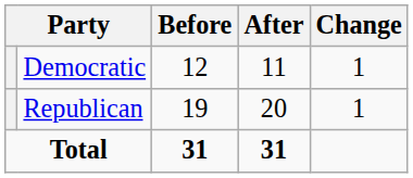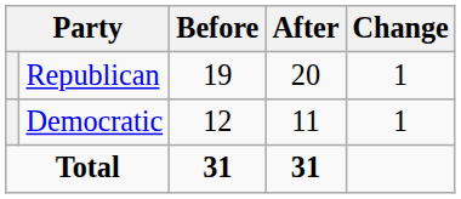rows swapped: Republican <-> Democratic
